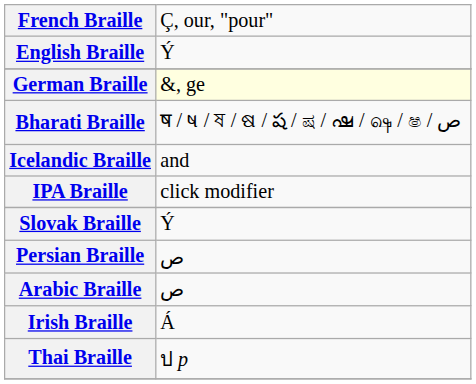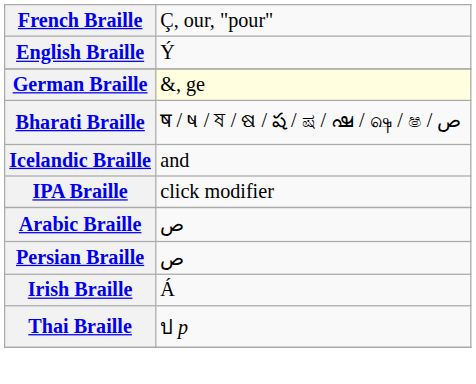- row: Slovak Braille | Ý
rows swapped: Arabic Braille <-> Persian Braille
